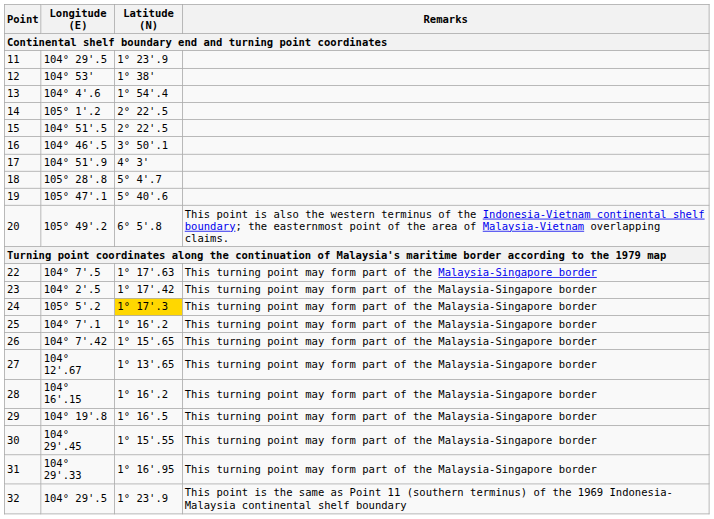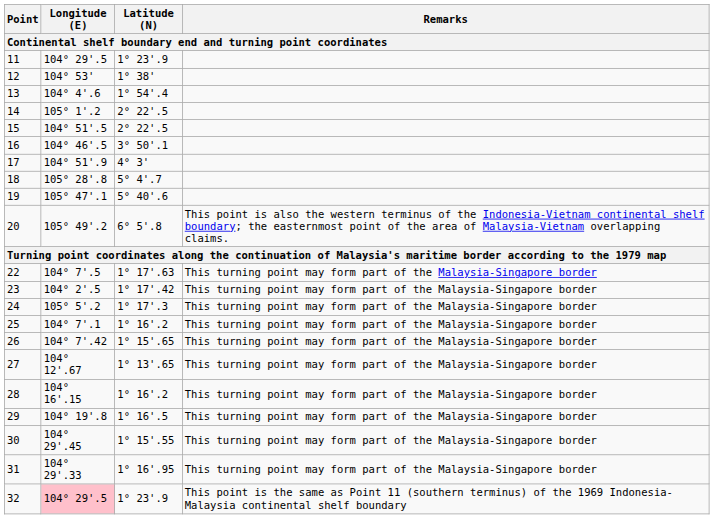24 | Latitude (N): gold background -> no background
32 | Longitude (E): no background -> pink background
